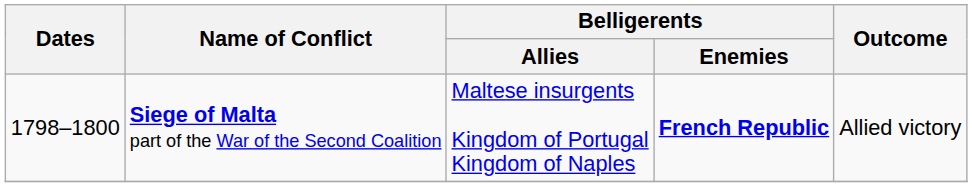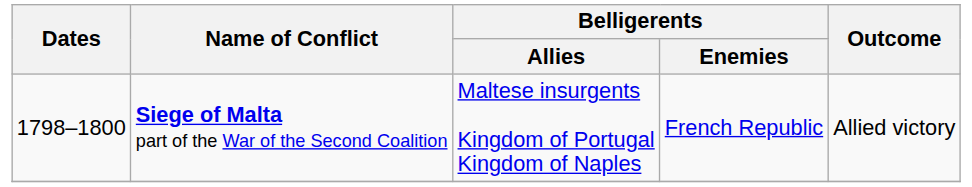Siege of Malta part of the War of the Second Coalition | Belligerents / Enemies: bold -> normal
